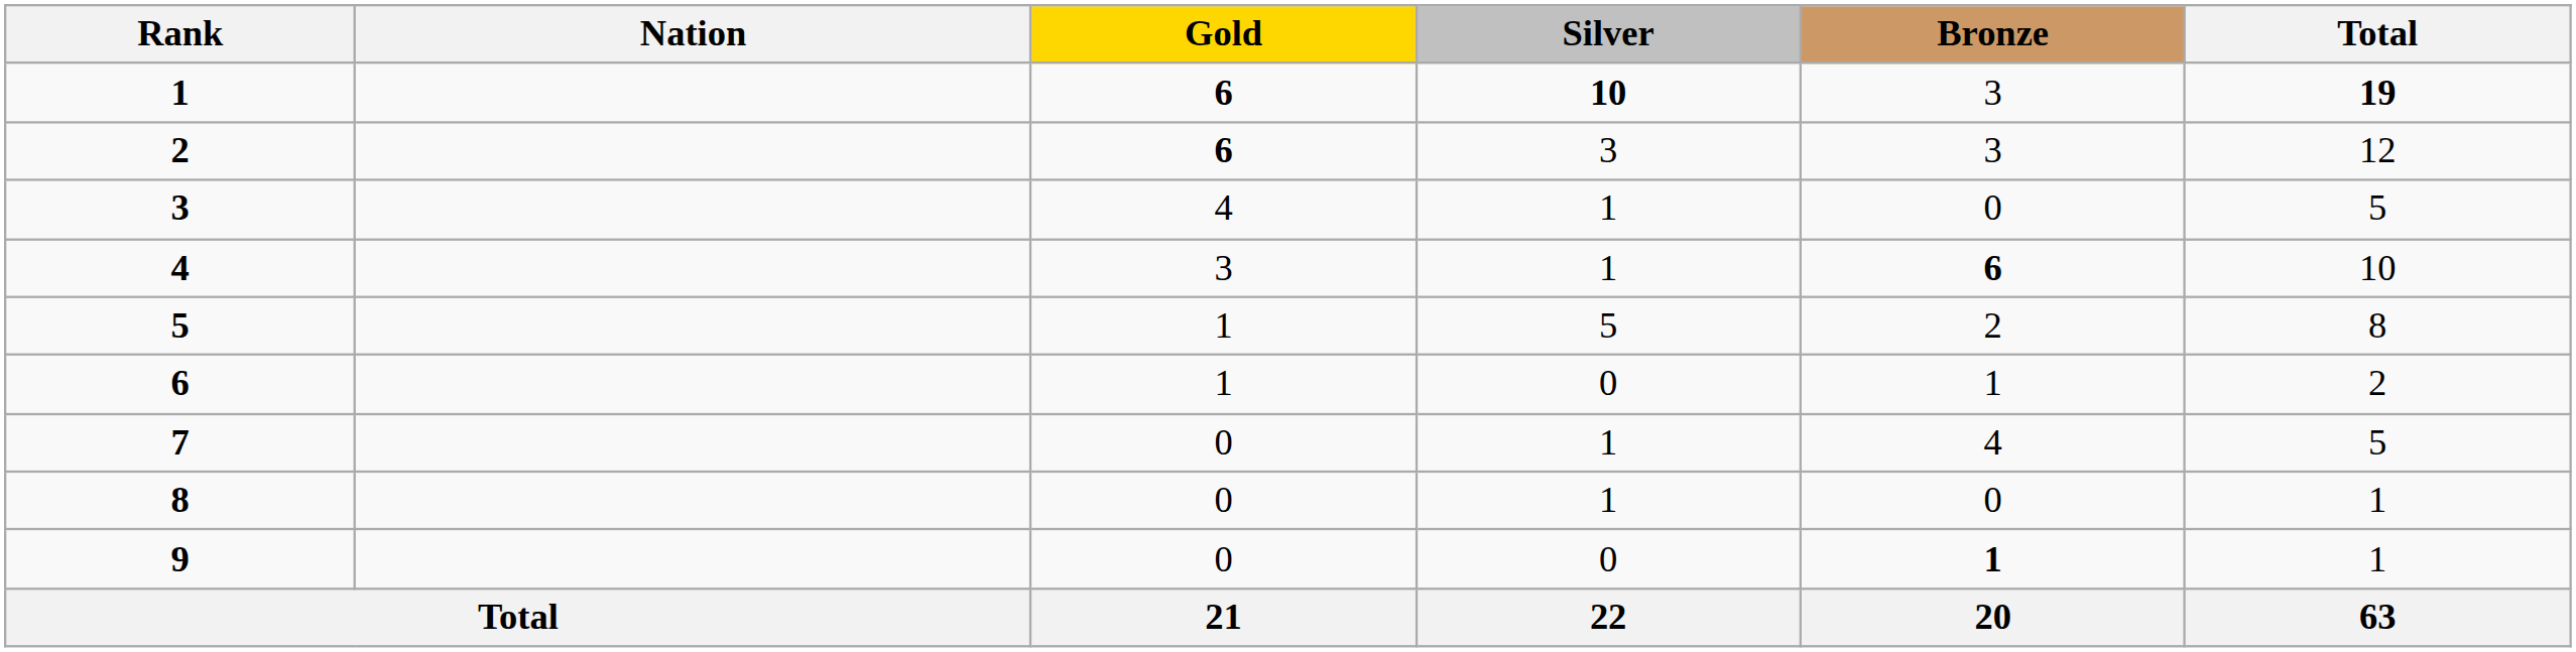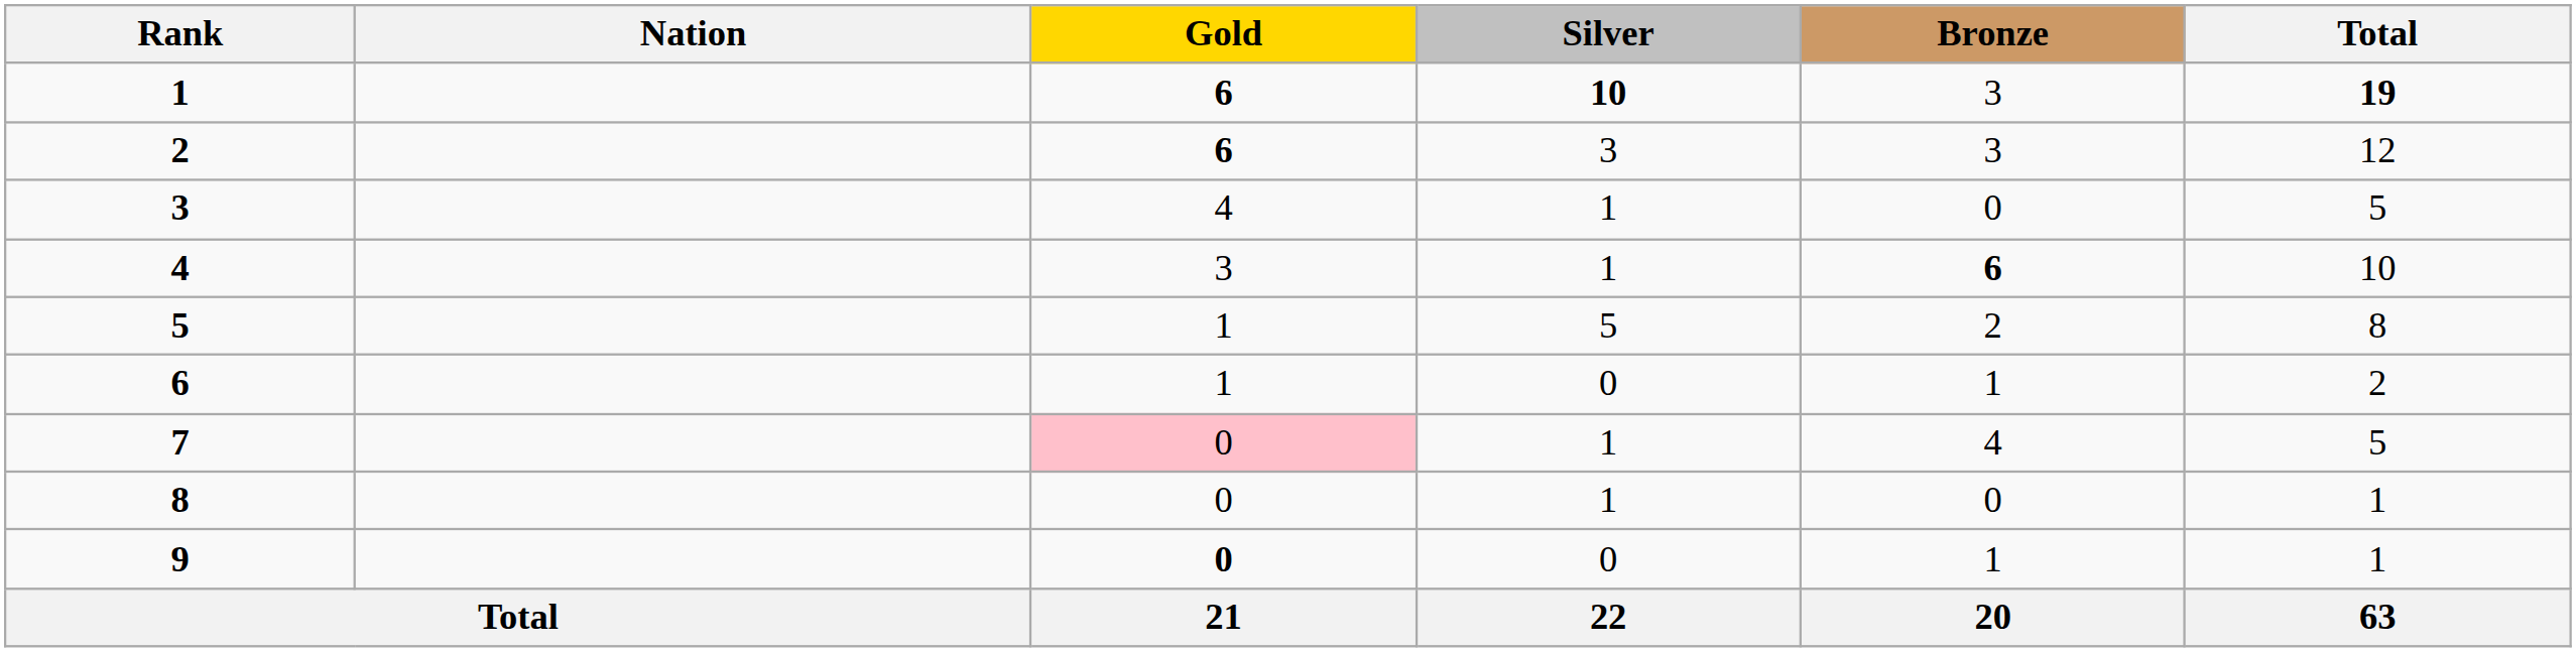7 | Gold: no background -> pink background
9 | Gold: normal -> bold
9 | Bronze: bold -> normal
